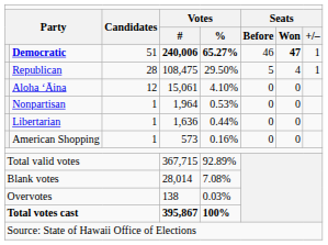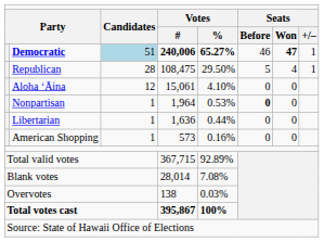Democratic | column 3: no background -> lightblue background
Nonpartisan | column 6: normal -> bold
